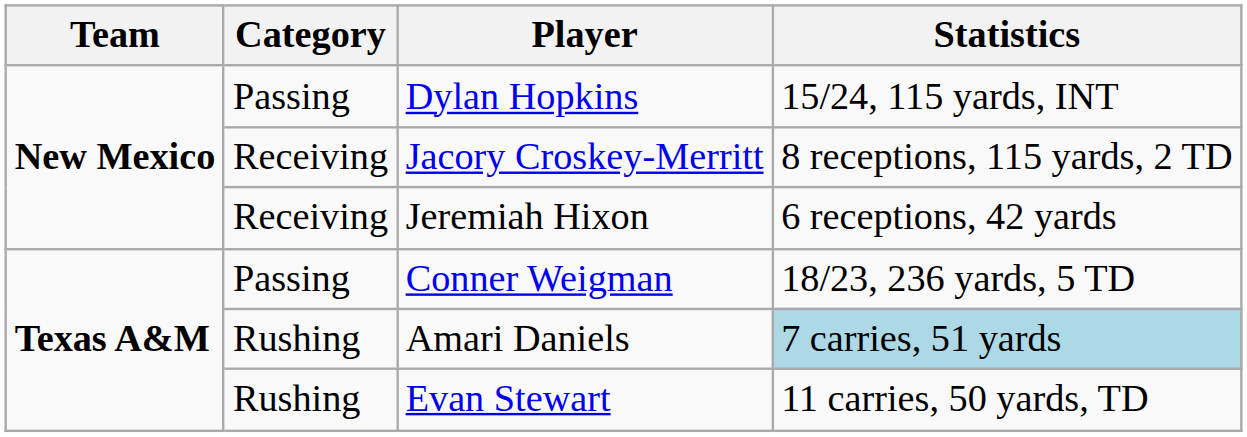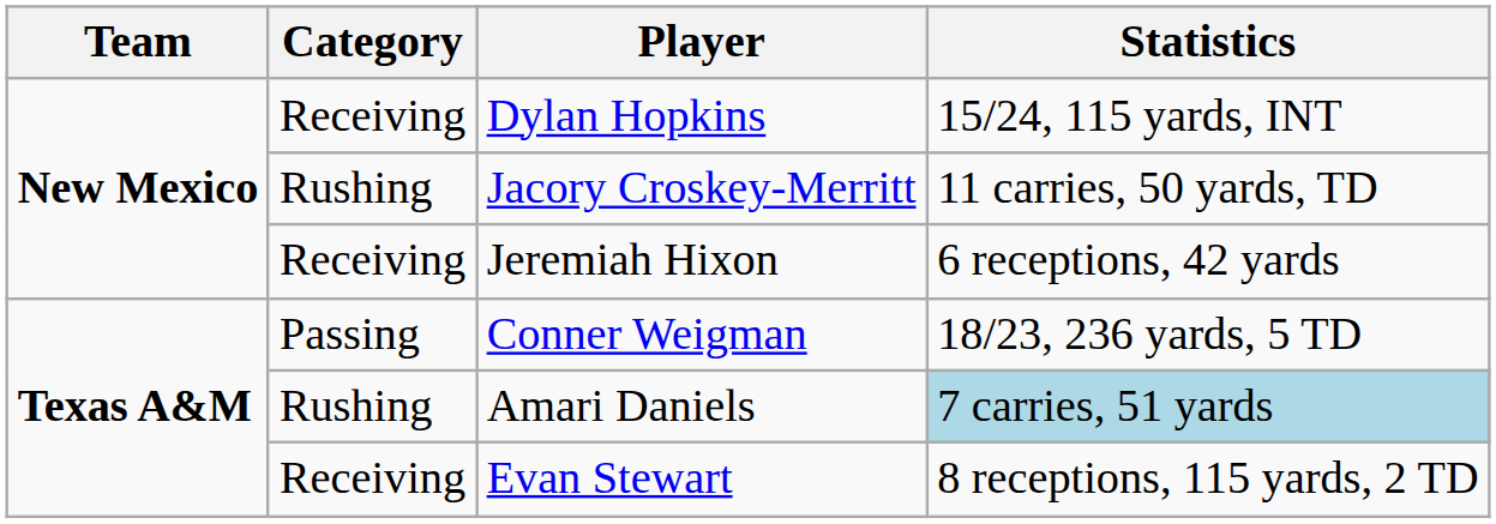Dylan Hopkins | Category: Passing -> Receiving
Jacory Croskey-Merritt | Category: Receiving -> Rushing
Jacory Croskey-Merritt | Statistics: 8 receptions, 115 yards, 2 TD -> 11 carries, 50 yards, TD
Evan Stewart | Category: Rushing -> Receiving
Evan Stewart | Statistics: 11 carries, 50 yards, TD -> 8 receptions, 115 yards, 2 TD
